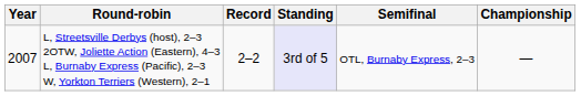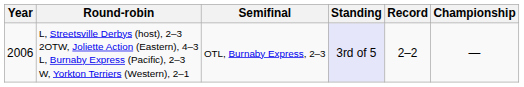columns swapped: Record <-> Semifinal
row 2 | Year: 2007 -> 2006
